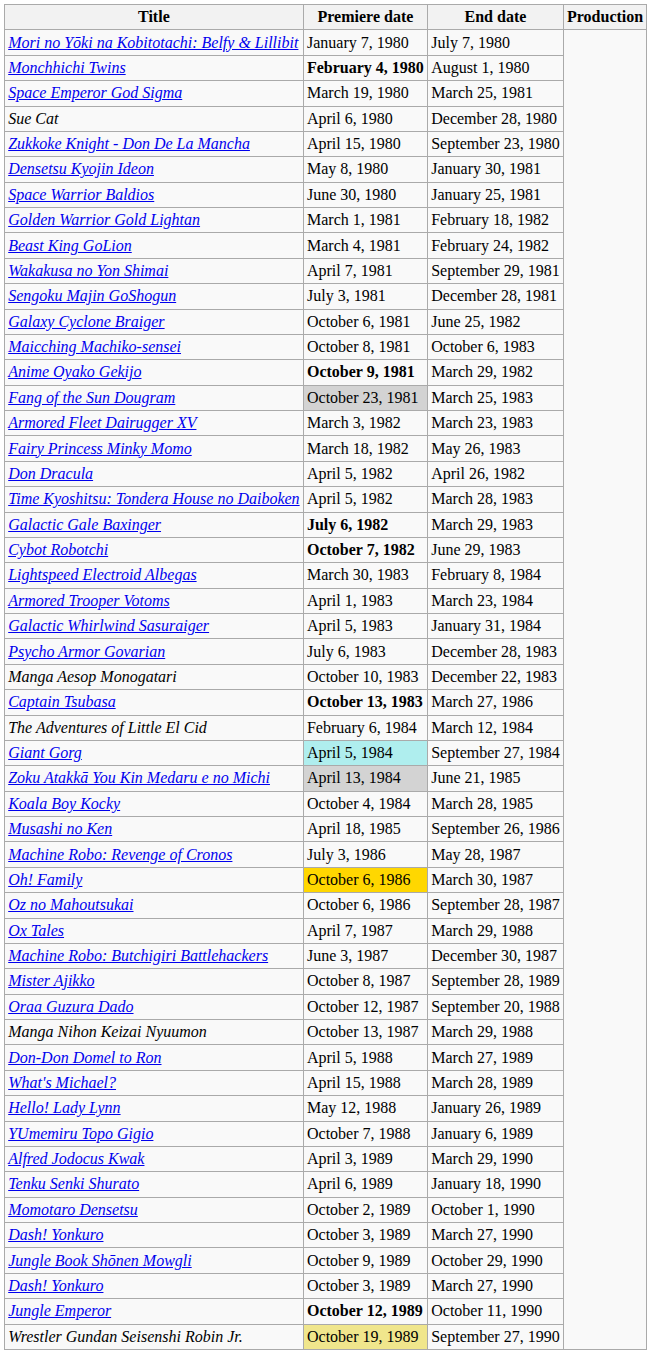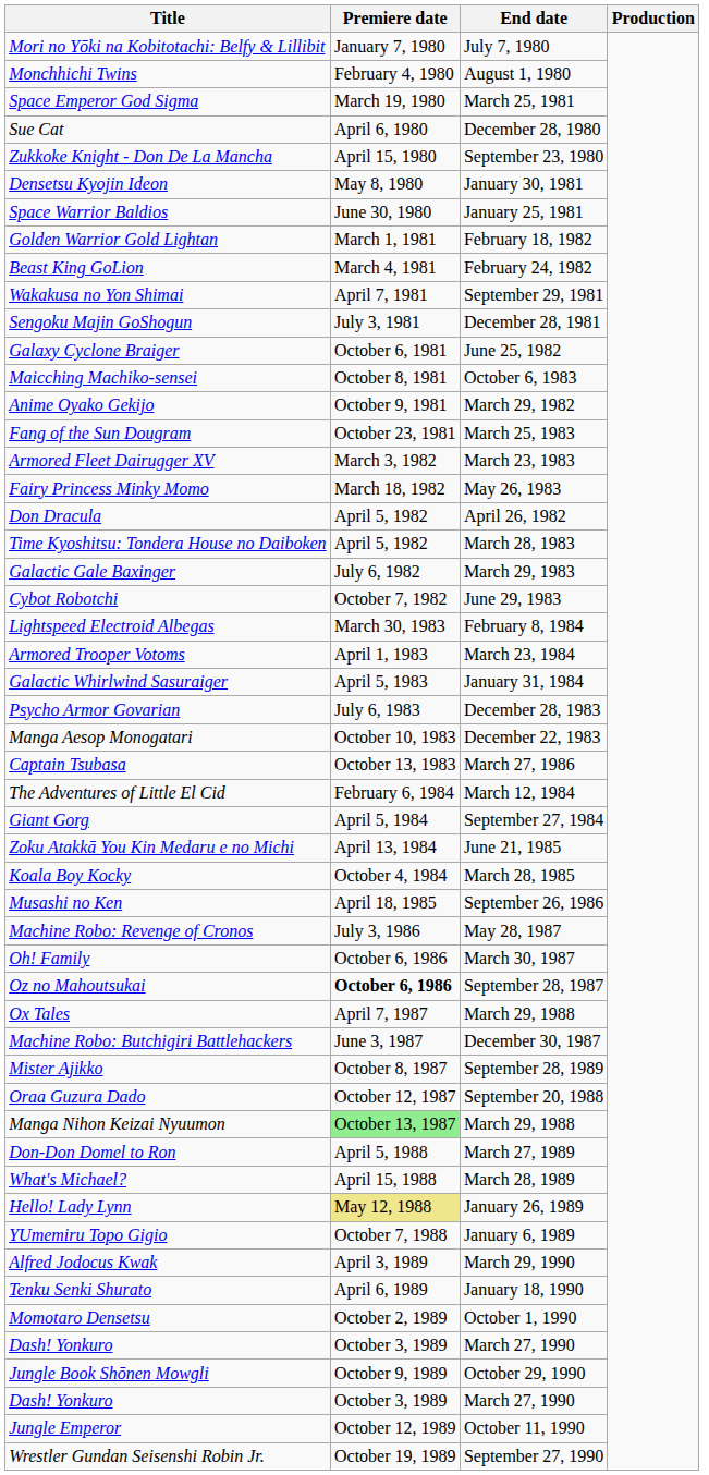Monchhichi Twins | Premiere date: bold -> normal
Anime Oyako Gekijo | Premiere date: bold -> normal
Fang of the Sun Dougram | Premiere date: lightgrey background -> no background
Galactic Gale Baxinger | Premiere date: bold -> normal
Cybot Robotchi | Premiere date: bold -> normal
Captain Tsubasa | Premiere date: bold -> normal
Giant Gorg | Premiere date: paleturquoise background -> no background
Zoku Atakkā You Kin Medaru e no Michi | Premiere date: lightgrey background -> no background
Oh! Family | Premiere date: gold background -> no background
Oz no Mahoutsukai | Premiere date: normal -> bold
Manga Nihon Keizai Nyuumon | Premiere date: no background -> lightgreen background
Hello! Lady Lynn | Premiere date: no background -> khaki background
Jungle Emperor | Premiere date: bold -> normal
Wrestler Gundan Seisenshi Robin Jr. | Premiere date: khaki background -> no background
